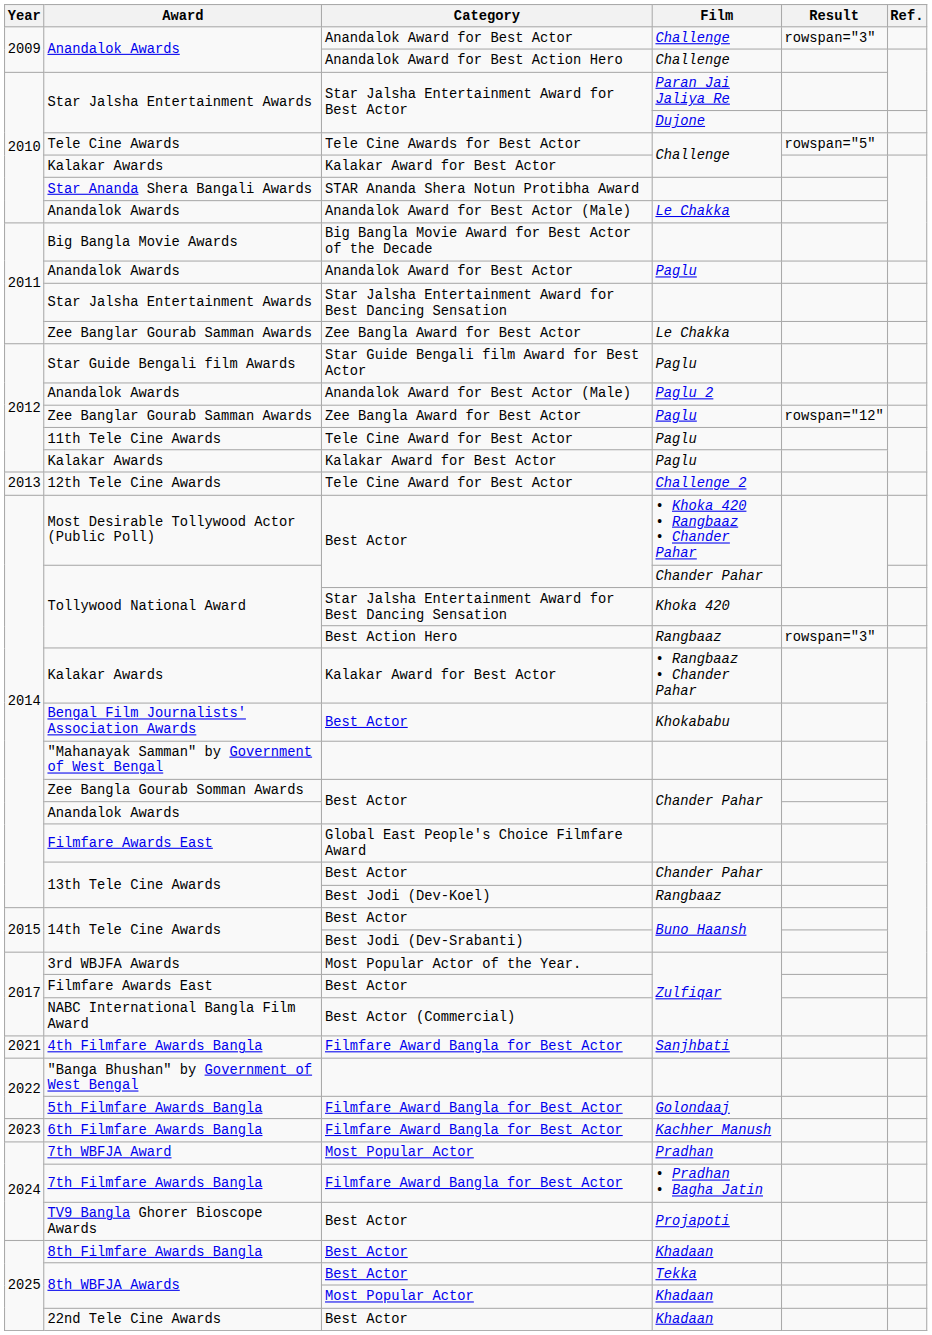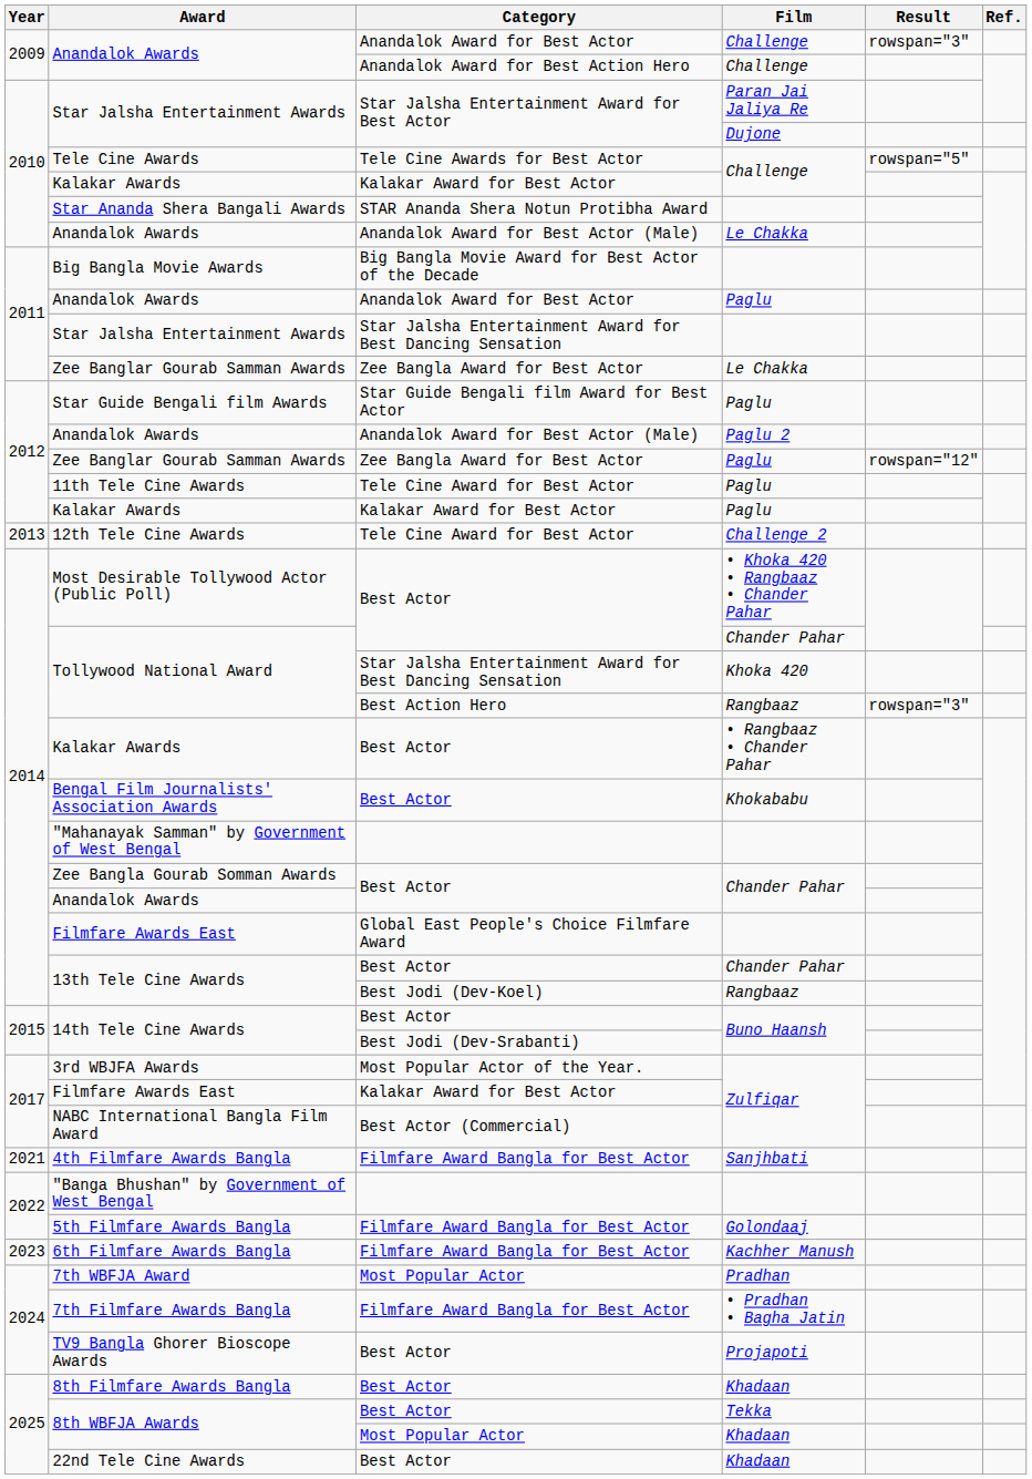Kalakar Awards / • Rangbaaz • Chander Pahar | Category: Kalakar Award for Best Actor -> Best Actor
Filmfare Awards East / Zulfiqar | Category: Best Actor -> Kalakar Award for Best Actor
